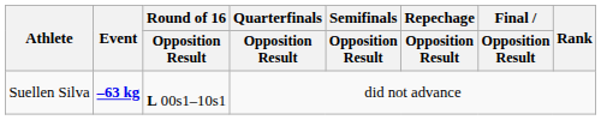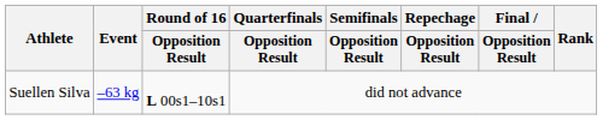Suellen Silva | Event: bold -> normal
